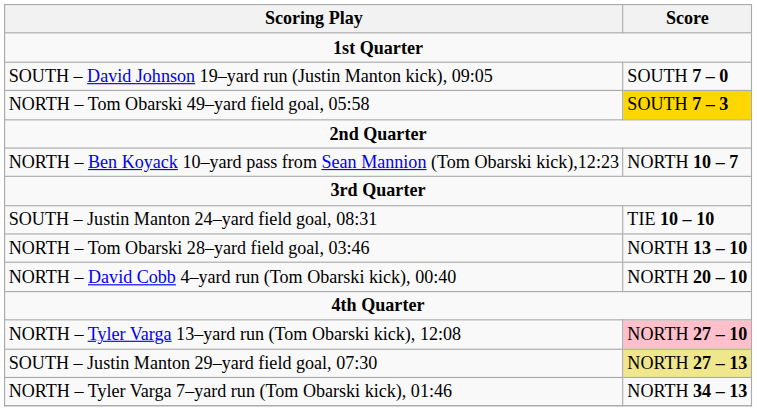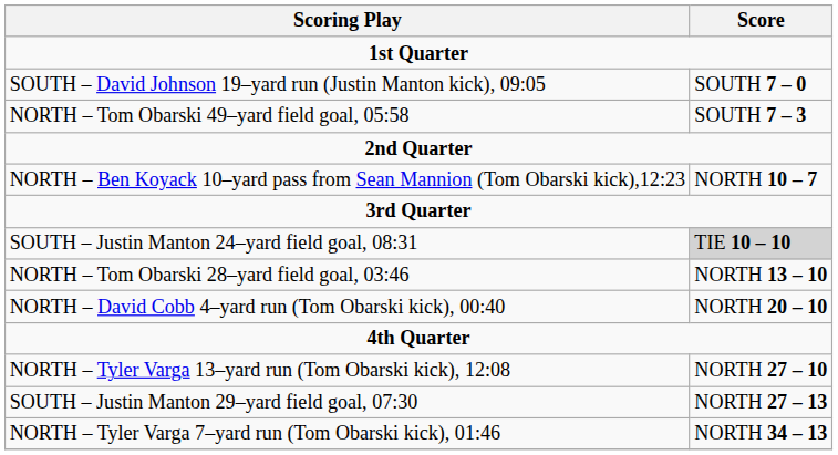NORTH – Tom Obarski 49–yard field goal, 05:58 | Score: gold background -> no background
SOUTH – Justin Manton 24–yard field goal, 08:31 | Score: no background -> lightgrey background
NORTH – Tyler Varga 13–yard run (Tom Obarski kick), 12:08 | Score: pink background -> no background
SOUTH – Justin Manton 29–yard field goal, 07:30 | Score: khaki background -> no background
